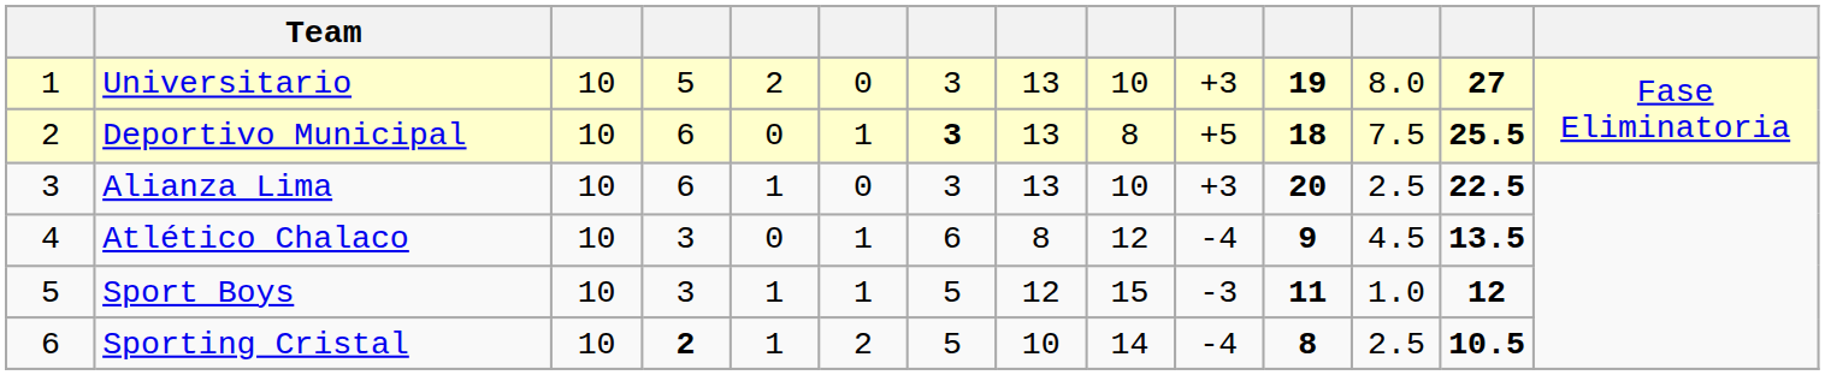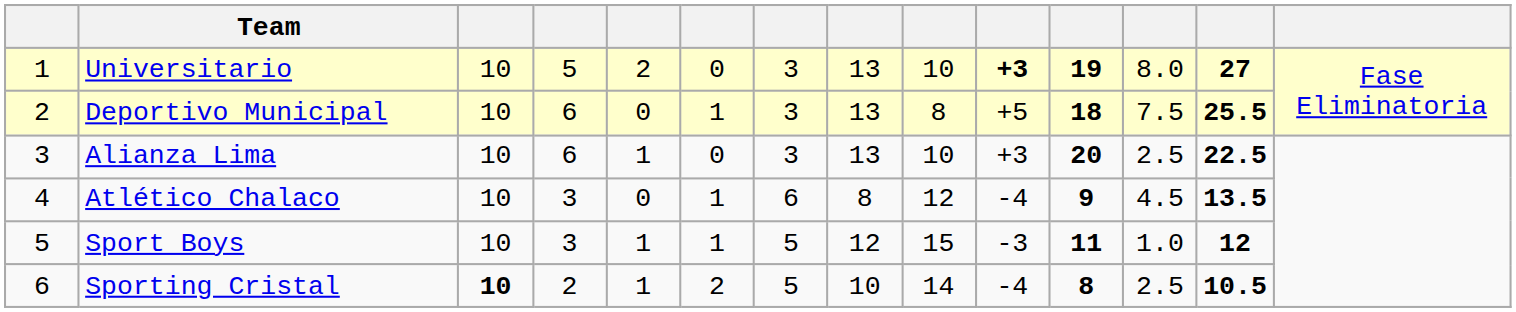Universitario | column 10: normal -> bold
Deportivo Municipal | column 7: bold -> normal
Sporting Cristal | column 3: normal -> bold
Sporting Cristal | column 4: bold -> normal
